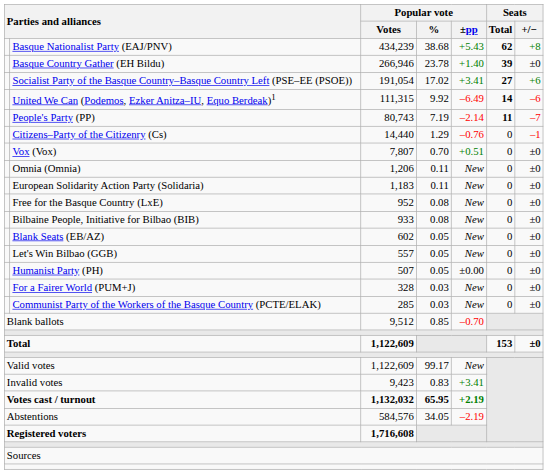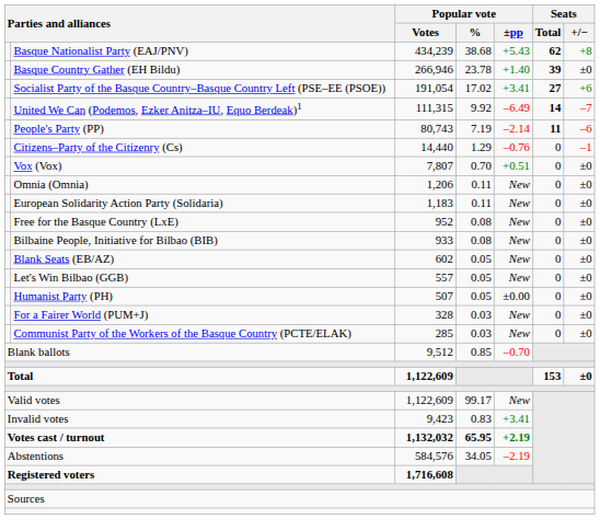United We Can (Podemos, Ezker Anitza–IU, Equo Berdeak)1 | Seats / +/−: –6 -> –7
People's Party (PP) | Seats / +/−: –7 -> –6
